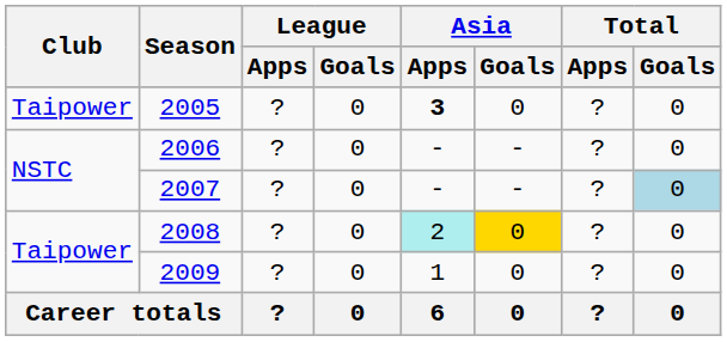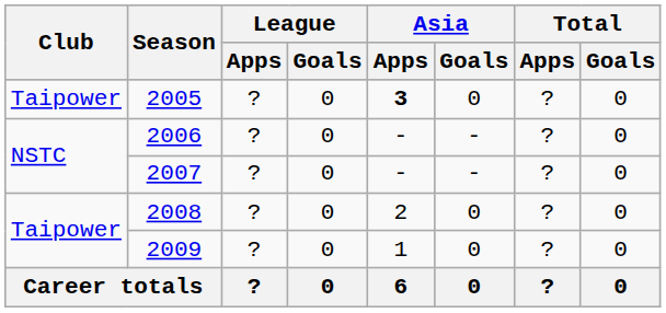2007 | Total / Goals: lightblue background -> no background
2008 | Asia / Apps: paleturquoise background -> no background
2008 | Asia / Goals: gold background -> no background
